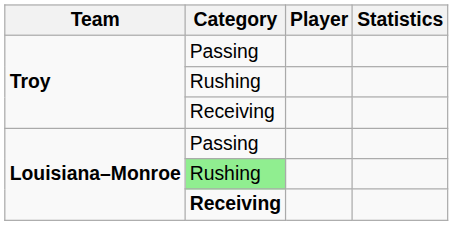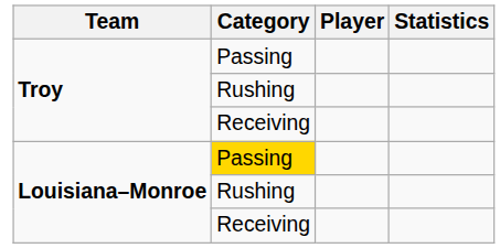Louisiana–Monroe / Passing | Category: no background -> gold background
Louisiana–Monroe / Rushing | Category: lightgreen background -> no background
Louisiana–Monroe / Receiving | Category: bold -> normal
